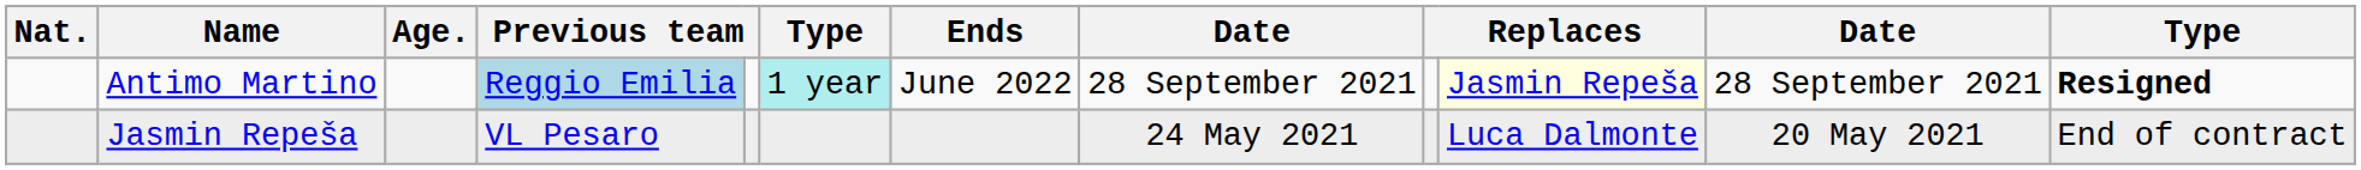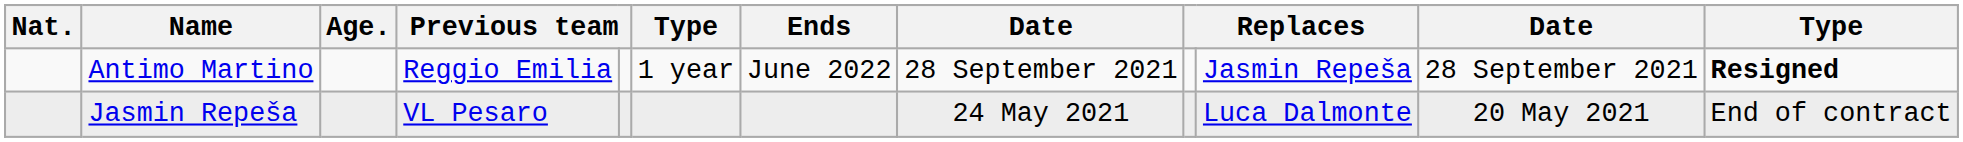Antimo Martino | column 4: lightblue background -> no background
Antimo Martino | column 6: paleturquoise background -> no background
Antimo Martino | column 10: lightyellow background -> no background
